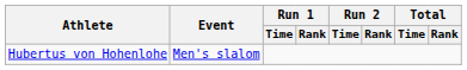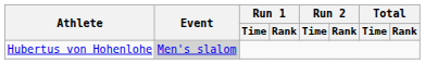Hubertus von Hohenlohe | Event: no background -> lightgrey background
